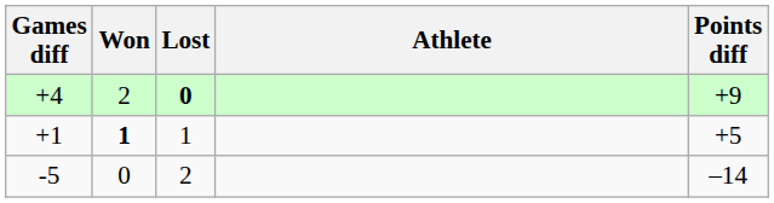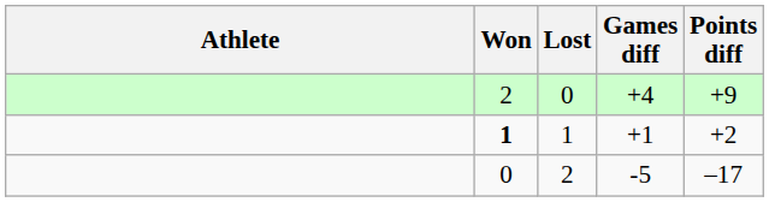columns swapped: Athlete <-> Games diff
row 2 | Lost: bold -> normal
row 3 | Points diff: +5 -> +2
row 4 | Points diff: –14 -> –17
